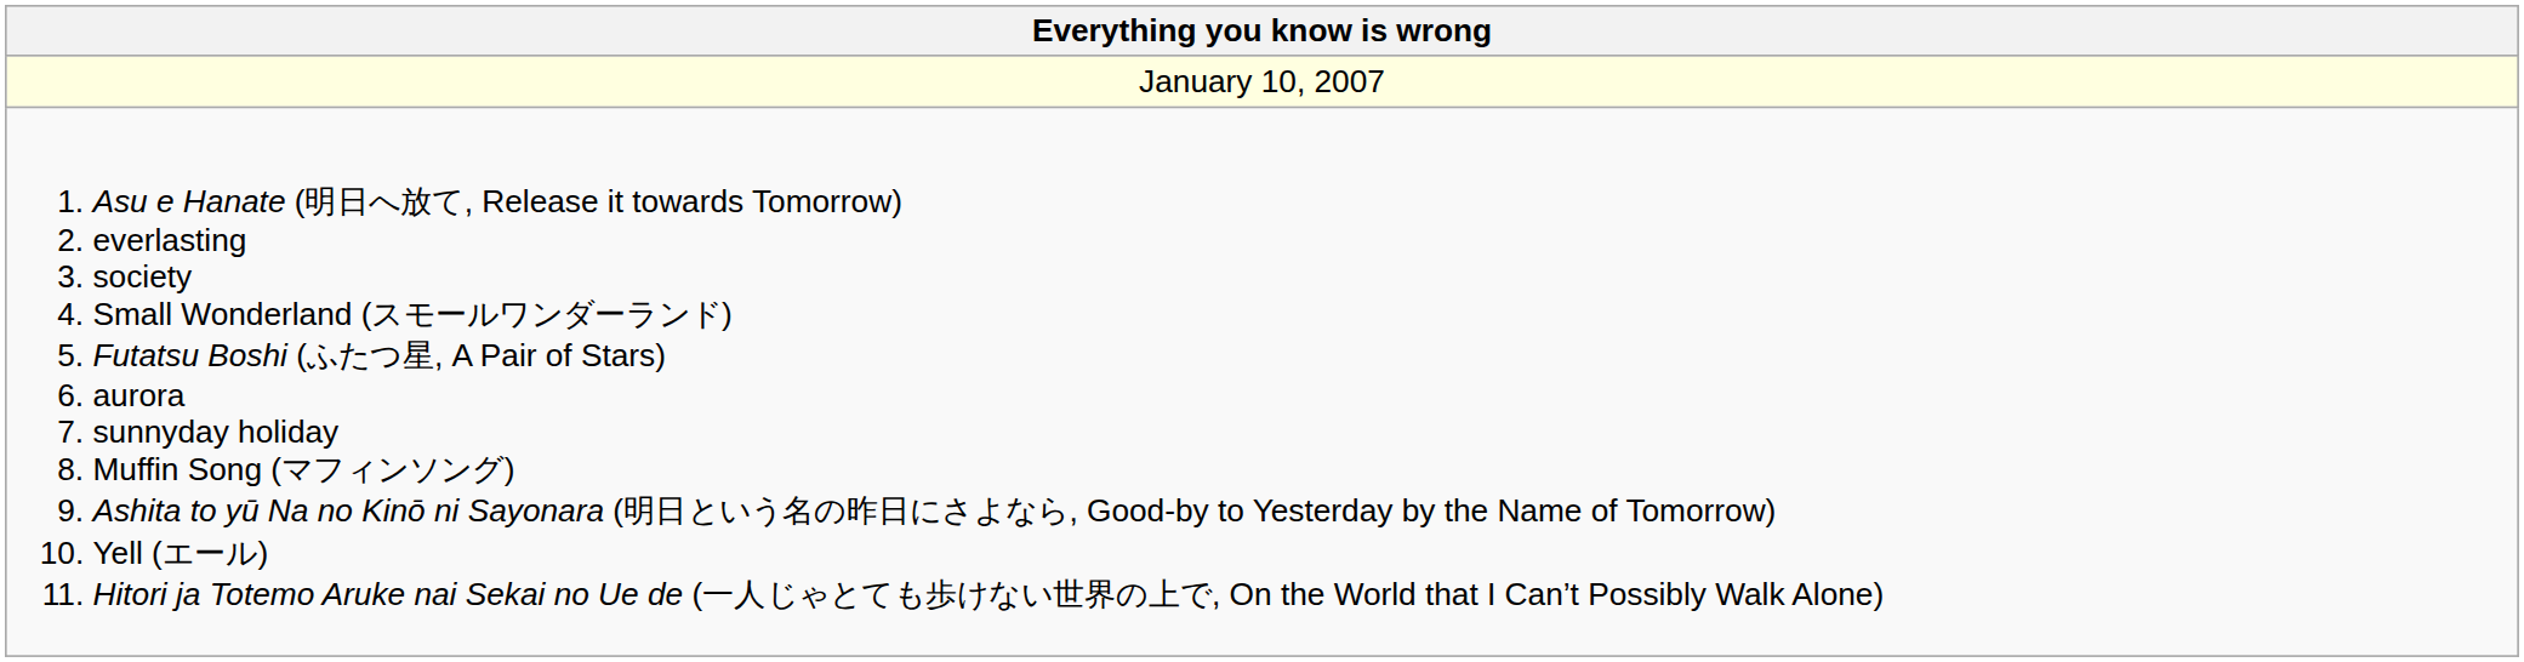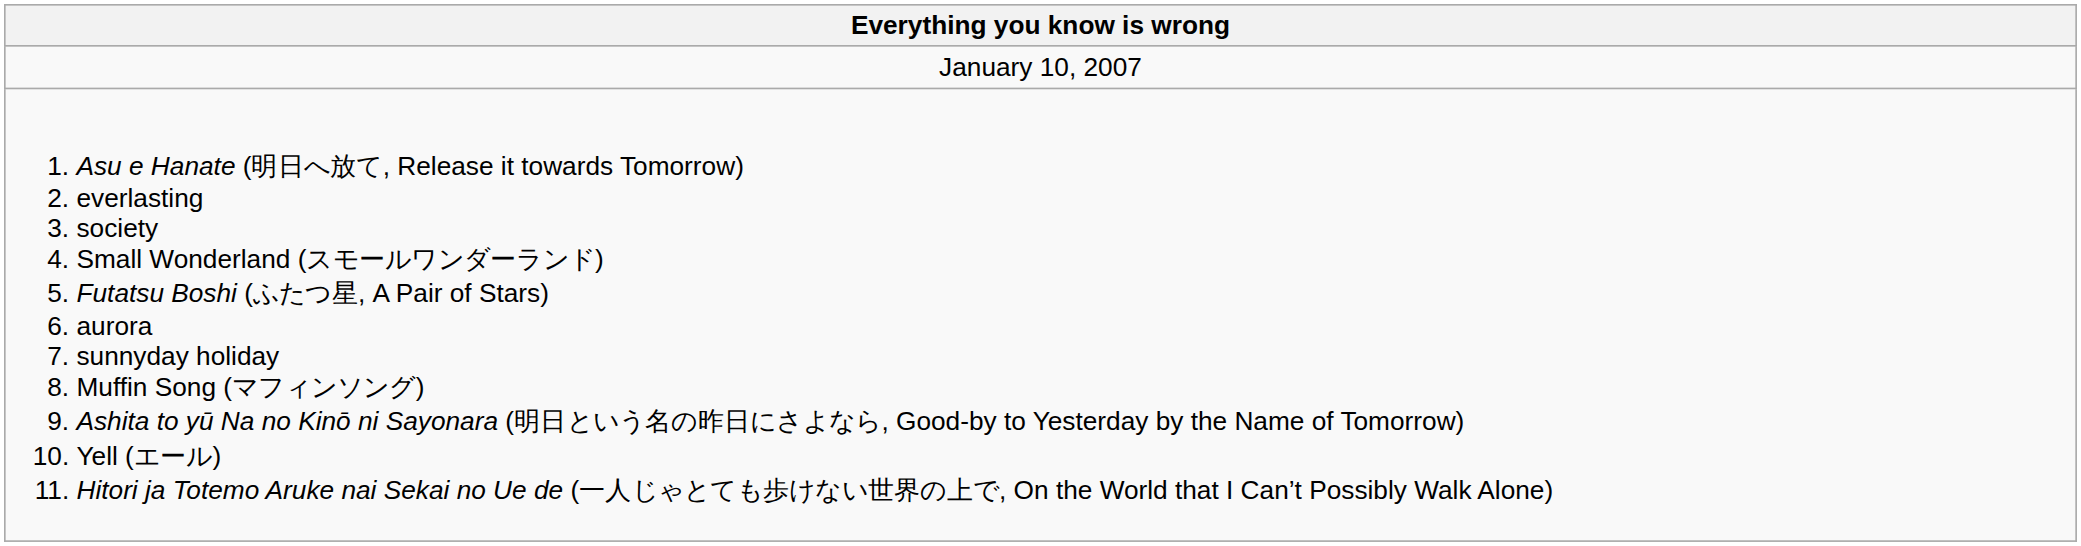row 2 | column 1: lightyellow background -> no background
